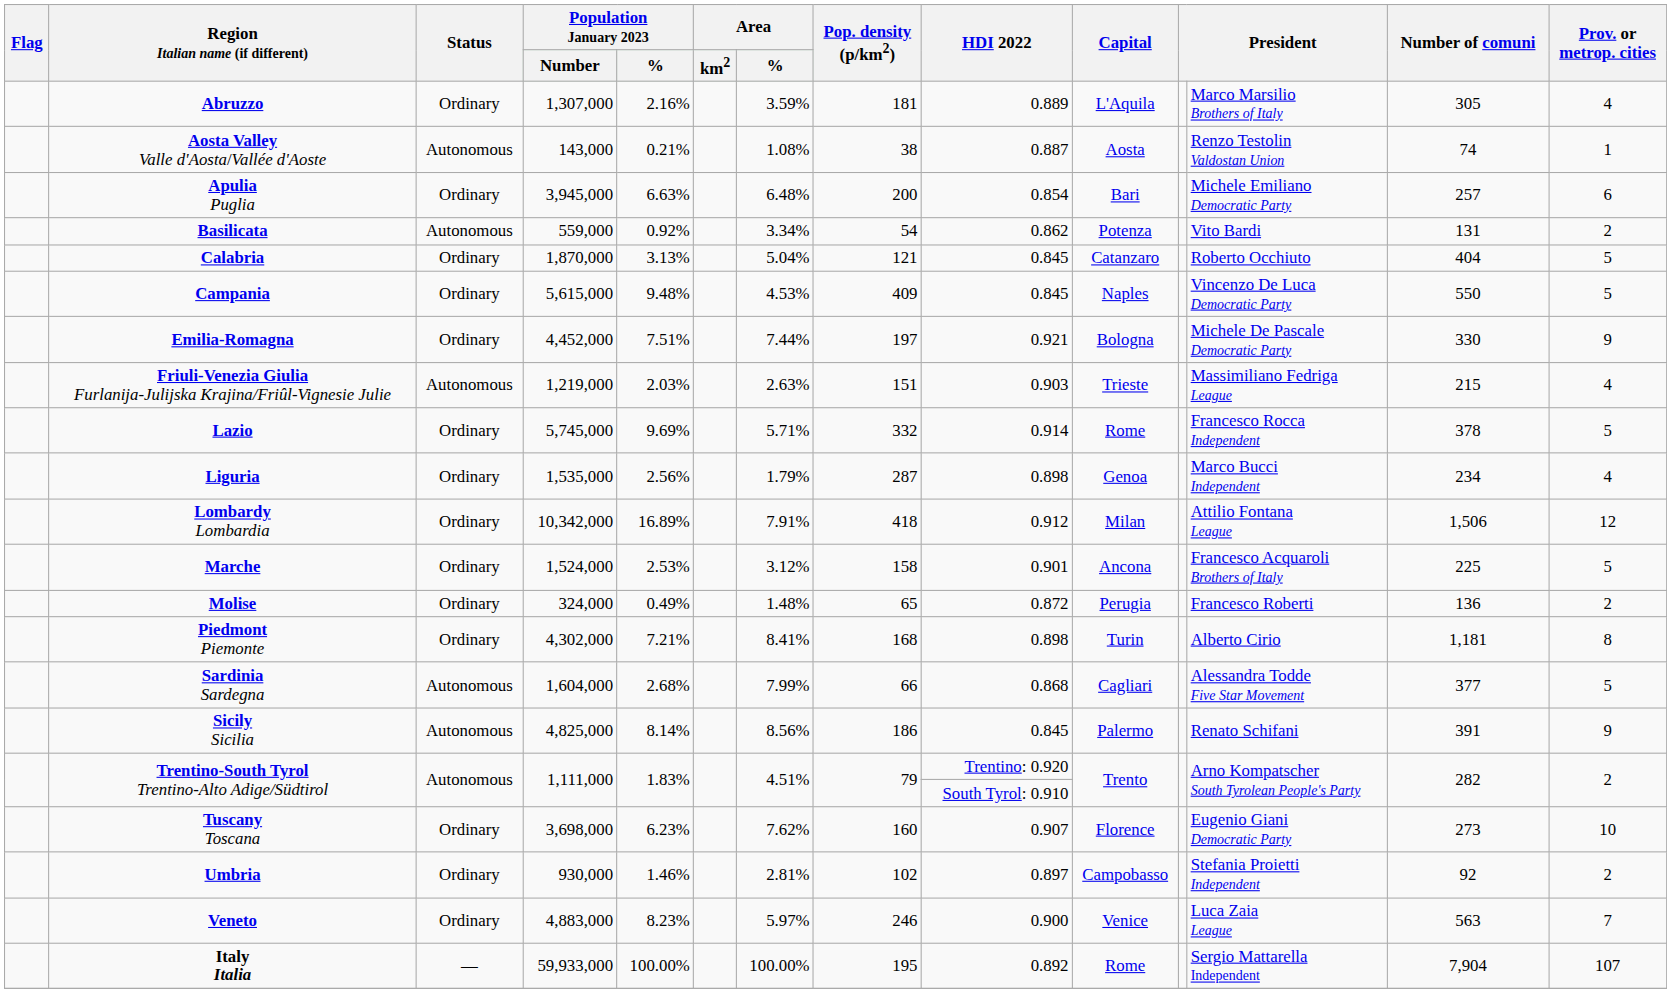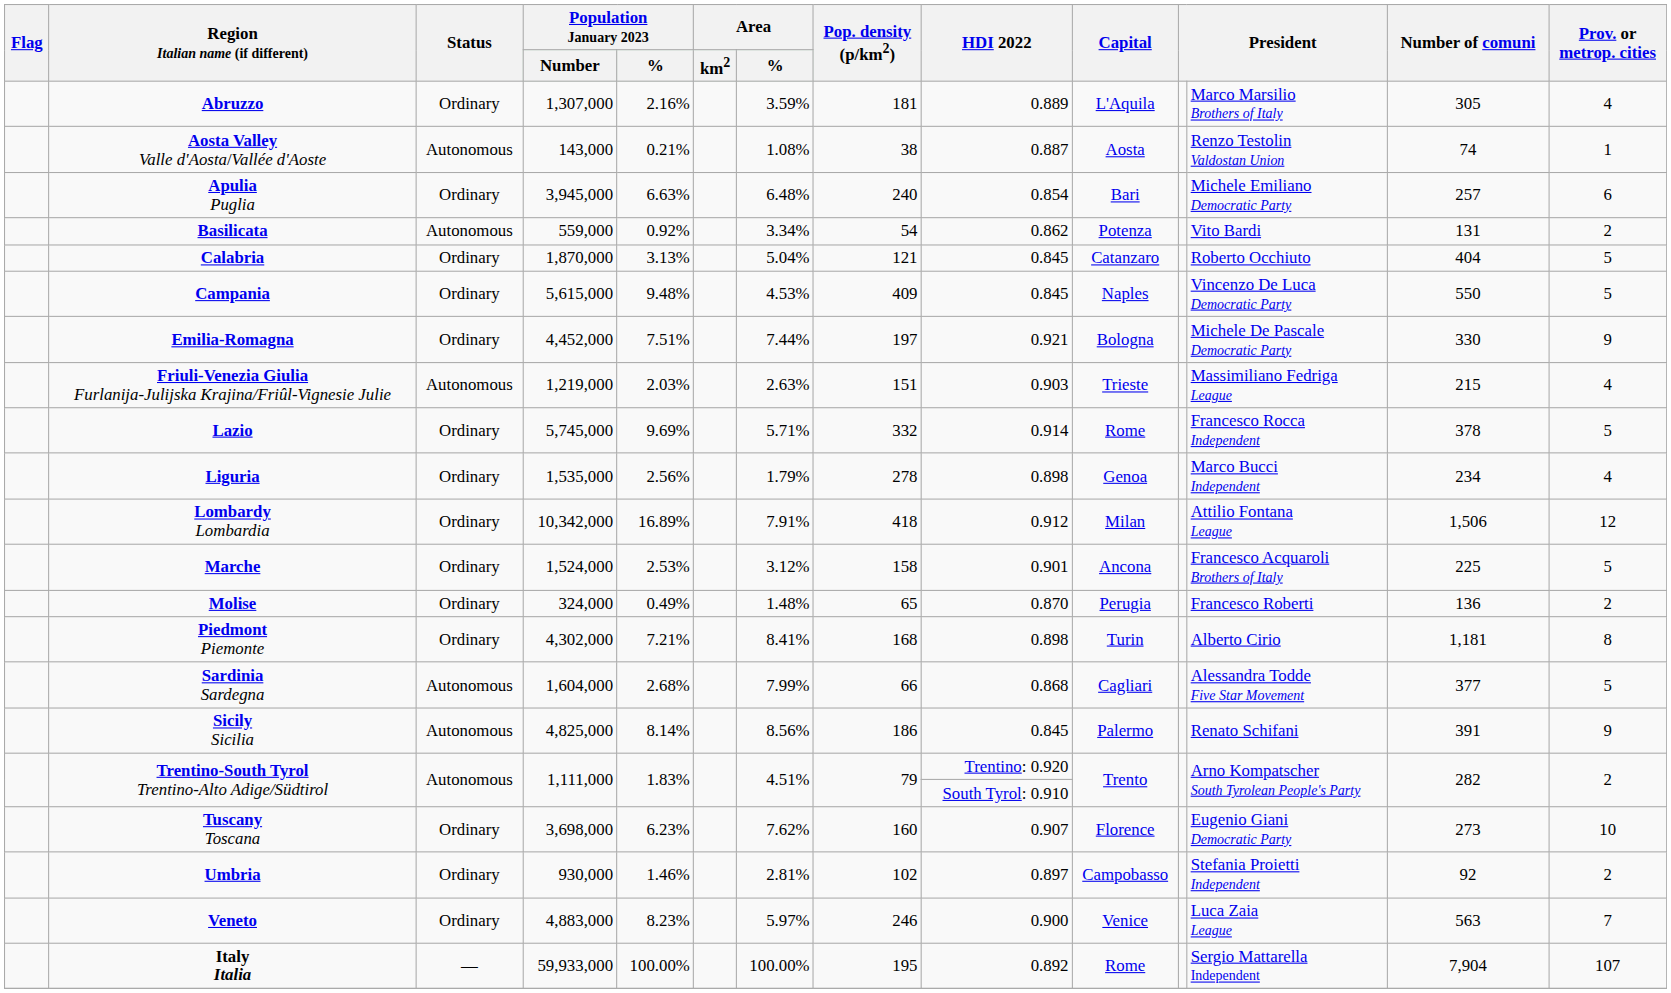Apulia Puglia | Pop. density (p/km2): 200 -> 240
Liguria | Pop. density (p/km2): 287 -> 278
Molise | HDI 2022: 0.872 -> 0.870
